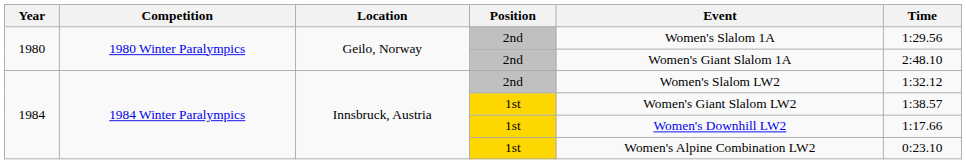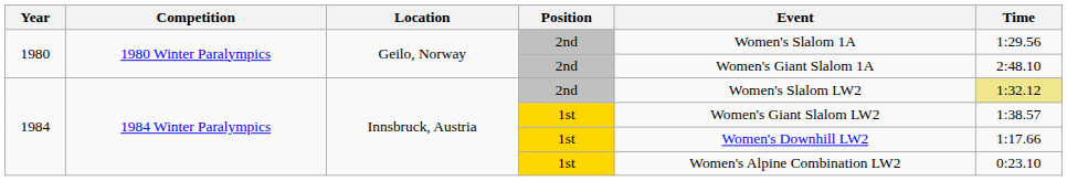1984 / 2nd | Time: no background -> khaki background
